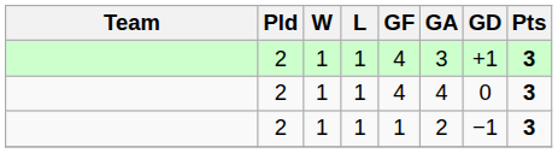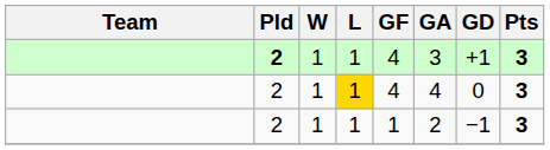row 2 | Pld: normal -> bold
row 3 | L: no background -> gold background
